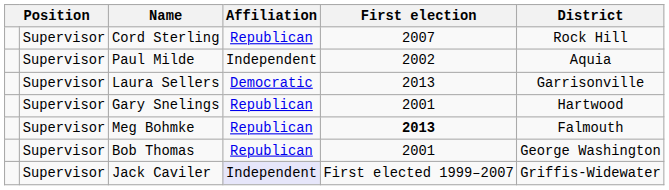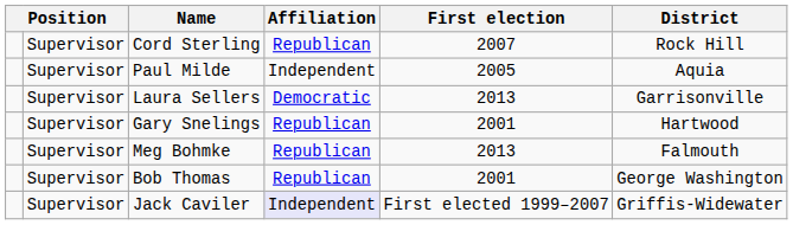Paul Milde | First election: 2002 -> 2005
Meg Bohmke | First election: bold -> normal
